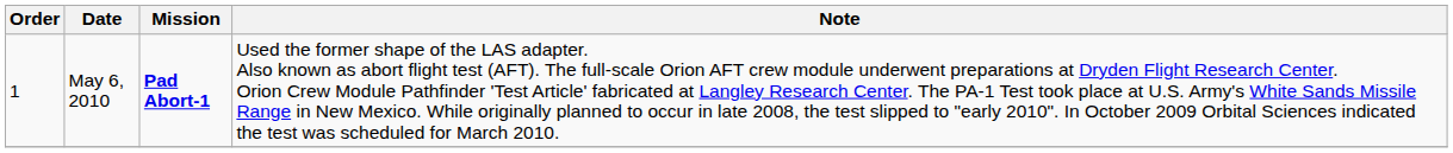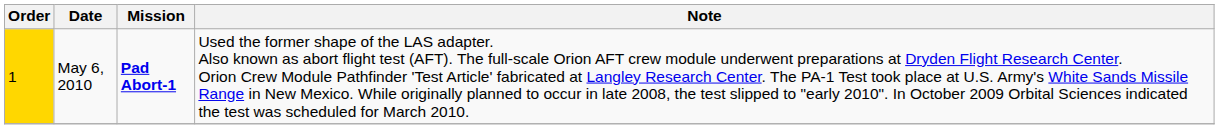May 6, 2010 | Order: no background -> gold background
